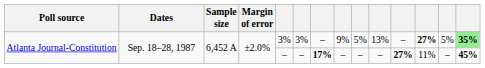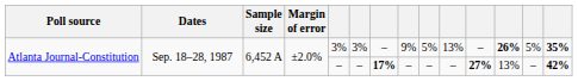row 2 | column 12: 27% -> 26%
row 2 | column 14: lightgreen background -> no background
row 3 | column 12: 11% -> 13%
row 3 | column 14: 45% -> 42%
